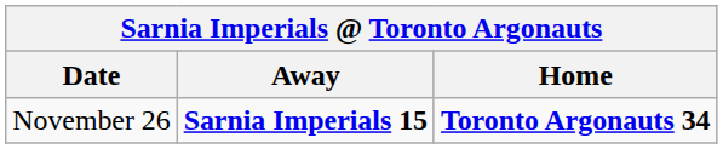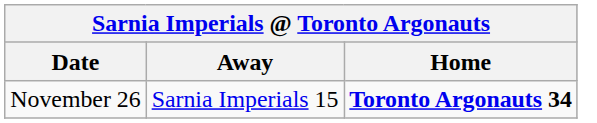November 26 | Away: bold -> normal
